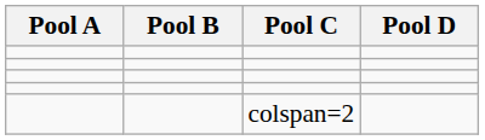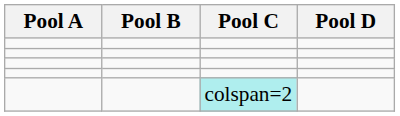colspan=2 | Pool C: no background -> paleturquoise background
